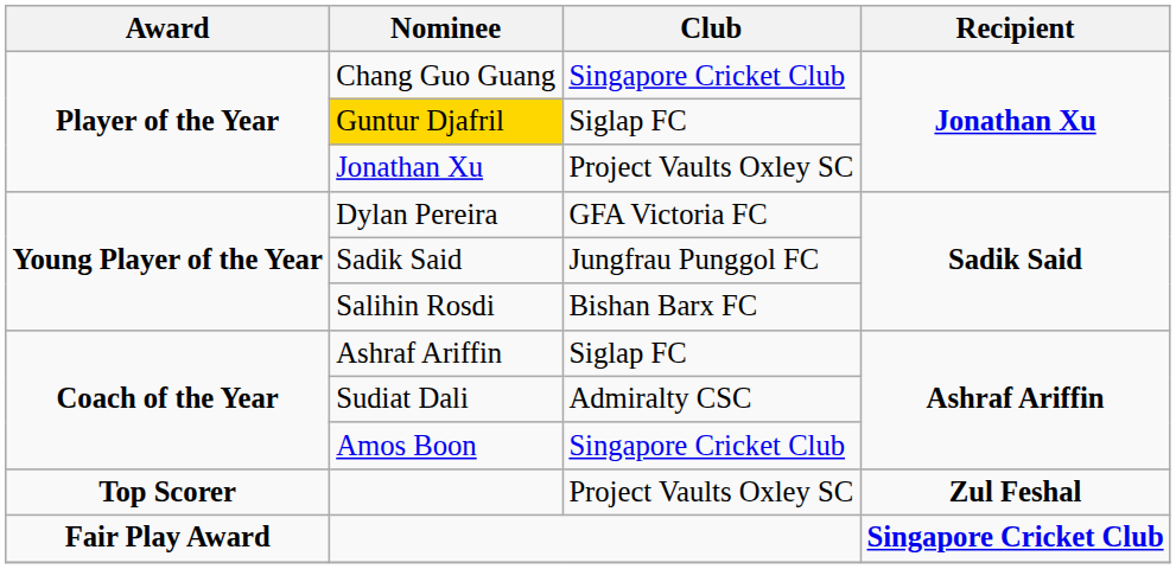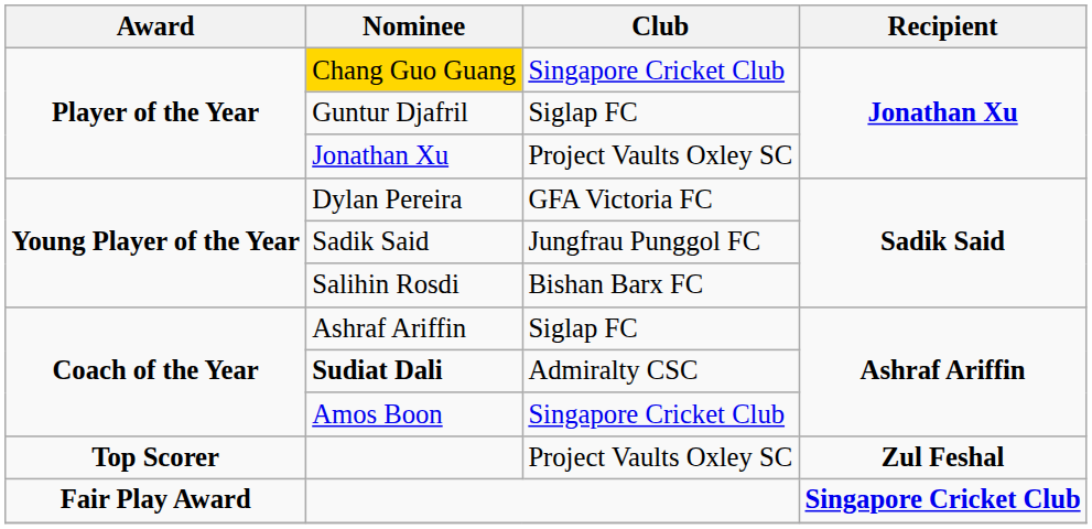Chang Guo Guang | Nominee: no background -> gold background
Guntur Djafril | Nominee: gold background -> no background
Sudiat Dali | Nominee: normal -> bold
